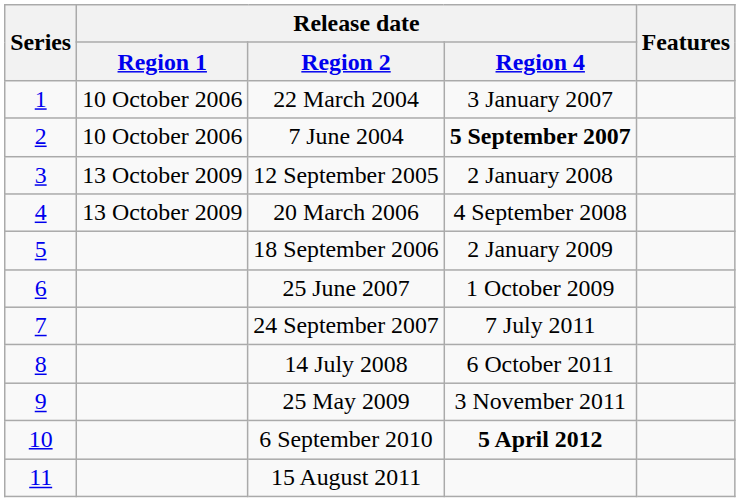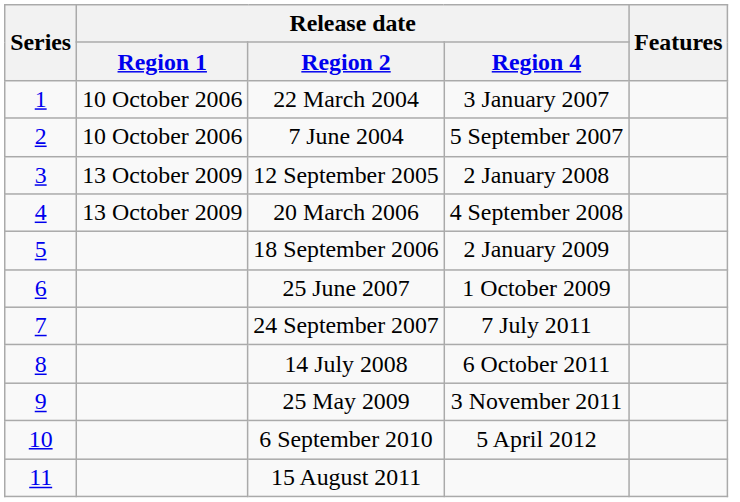7 June 2004 | Release date / Region 4: bold -> normal
6 September 2010 | Release date / Region 4: bold -> normal
